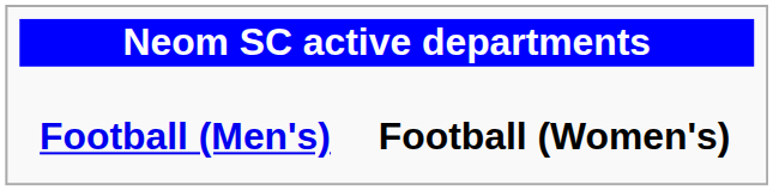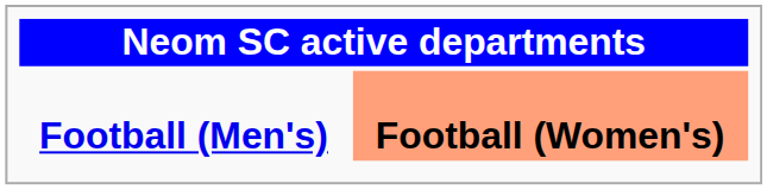Football (Men's) | column 2: no background -> lightsalmon background
